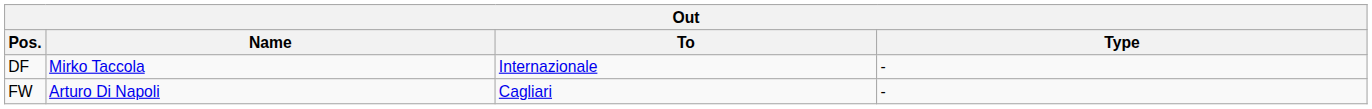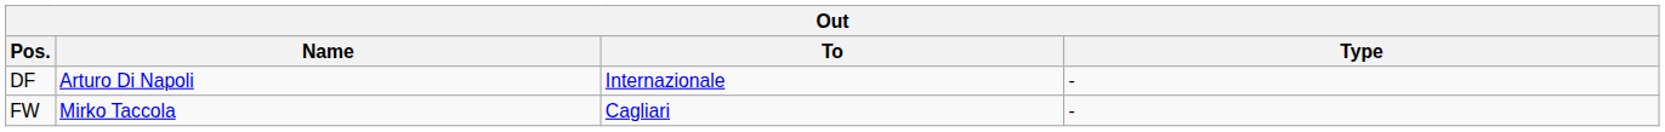DF | Name: Mirko Taccola -> Arturo Di Napoli
FW | Name: Arturo Di Napoli -> Mirko Taccola
